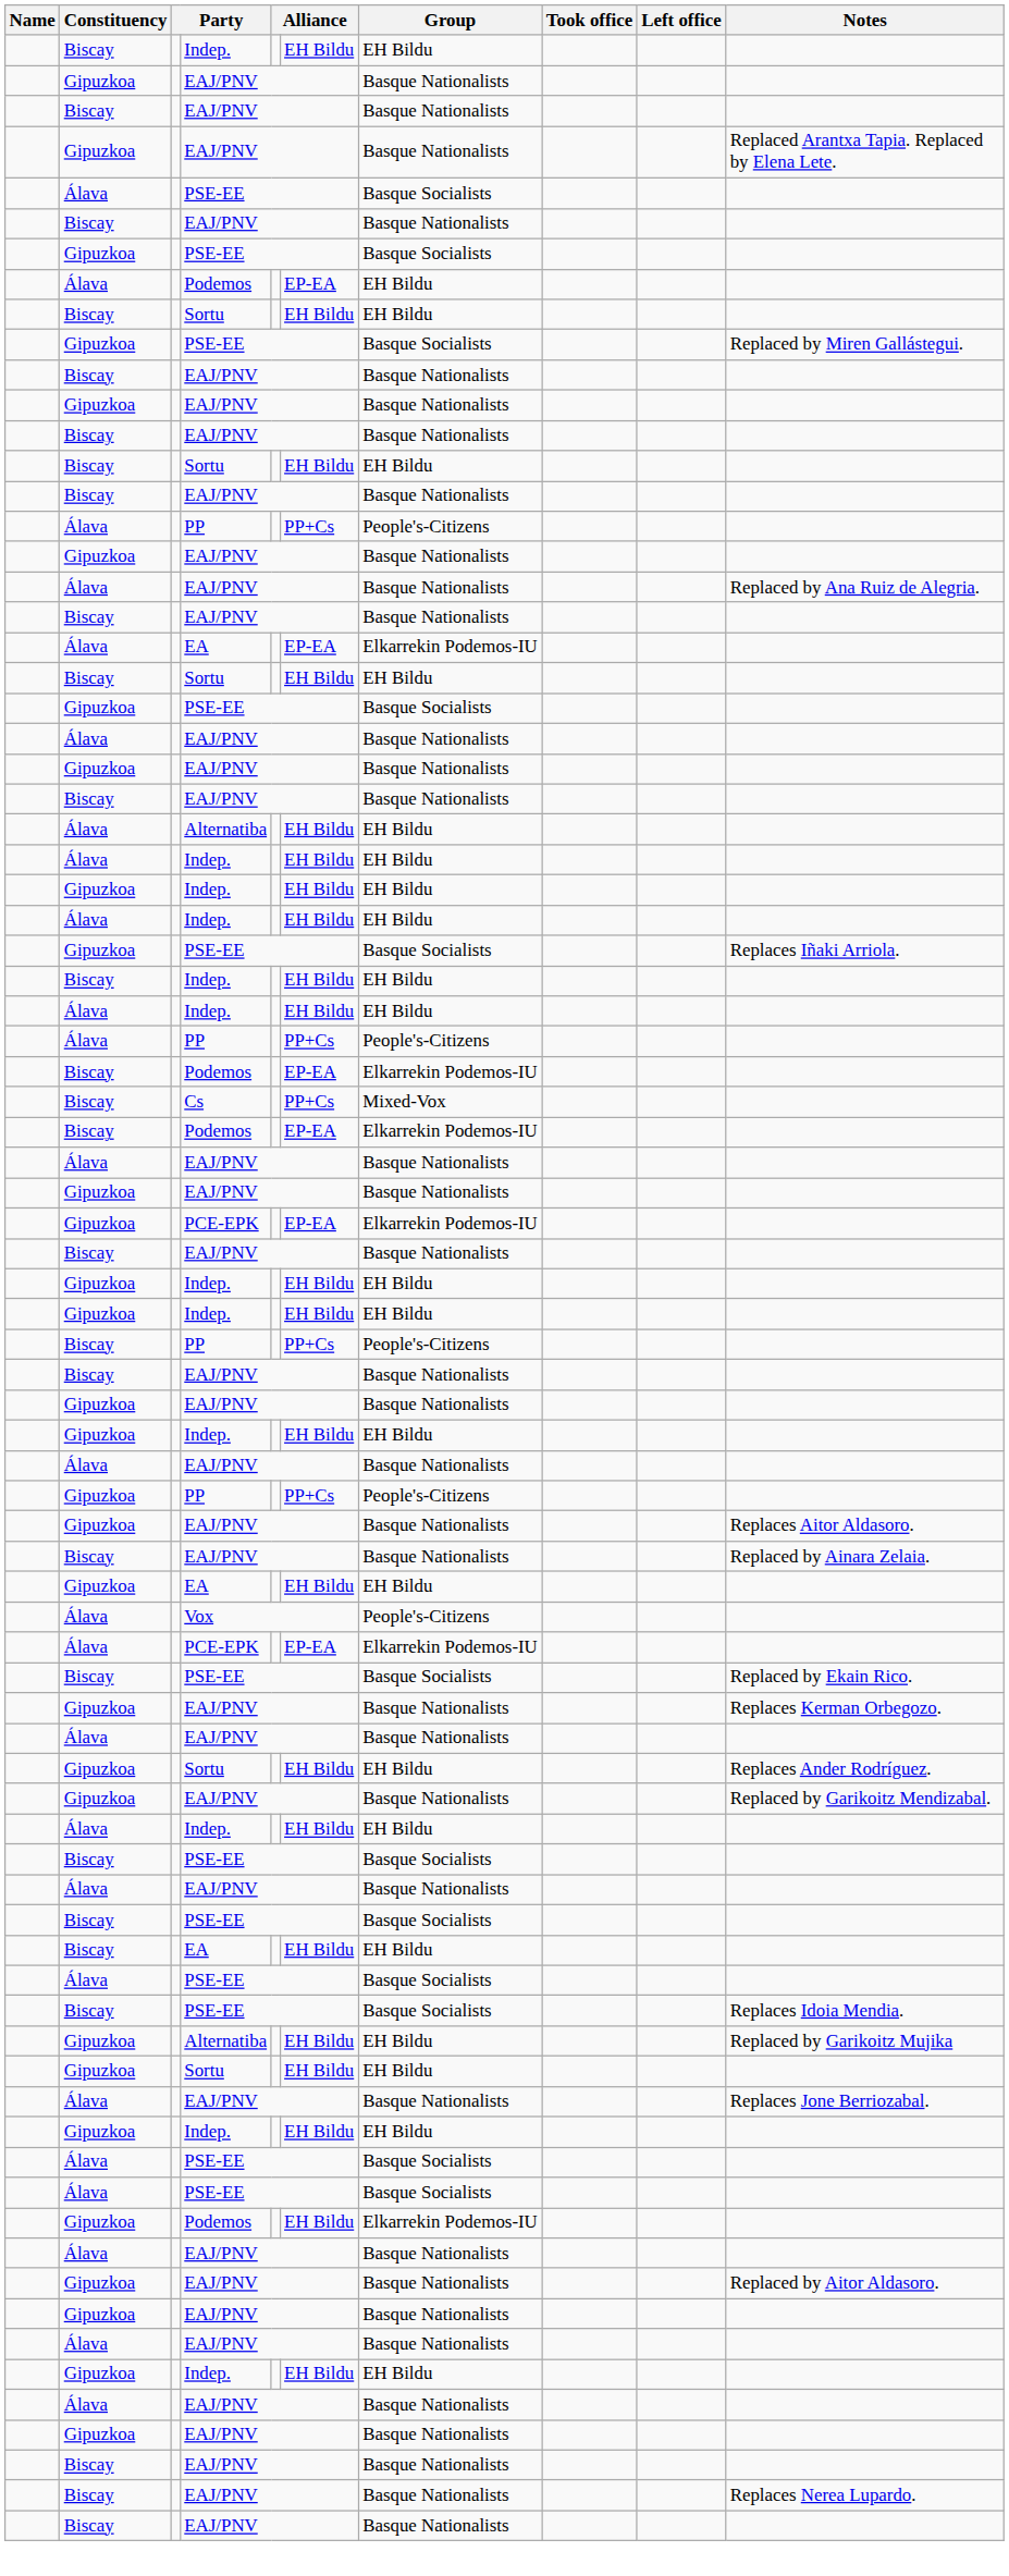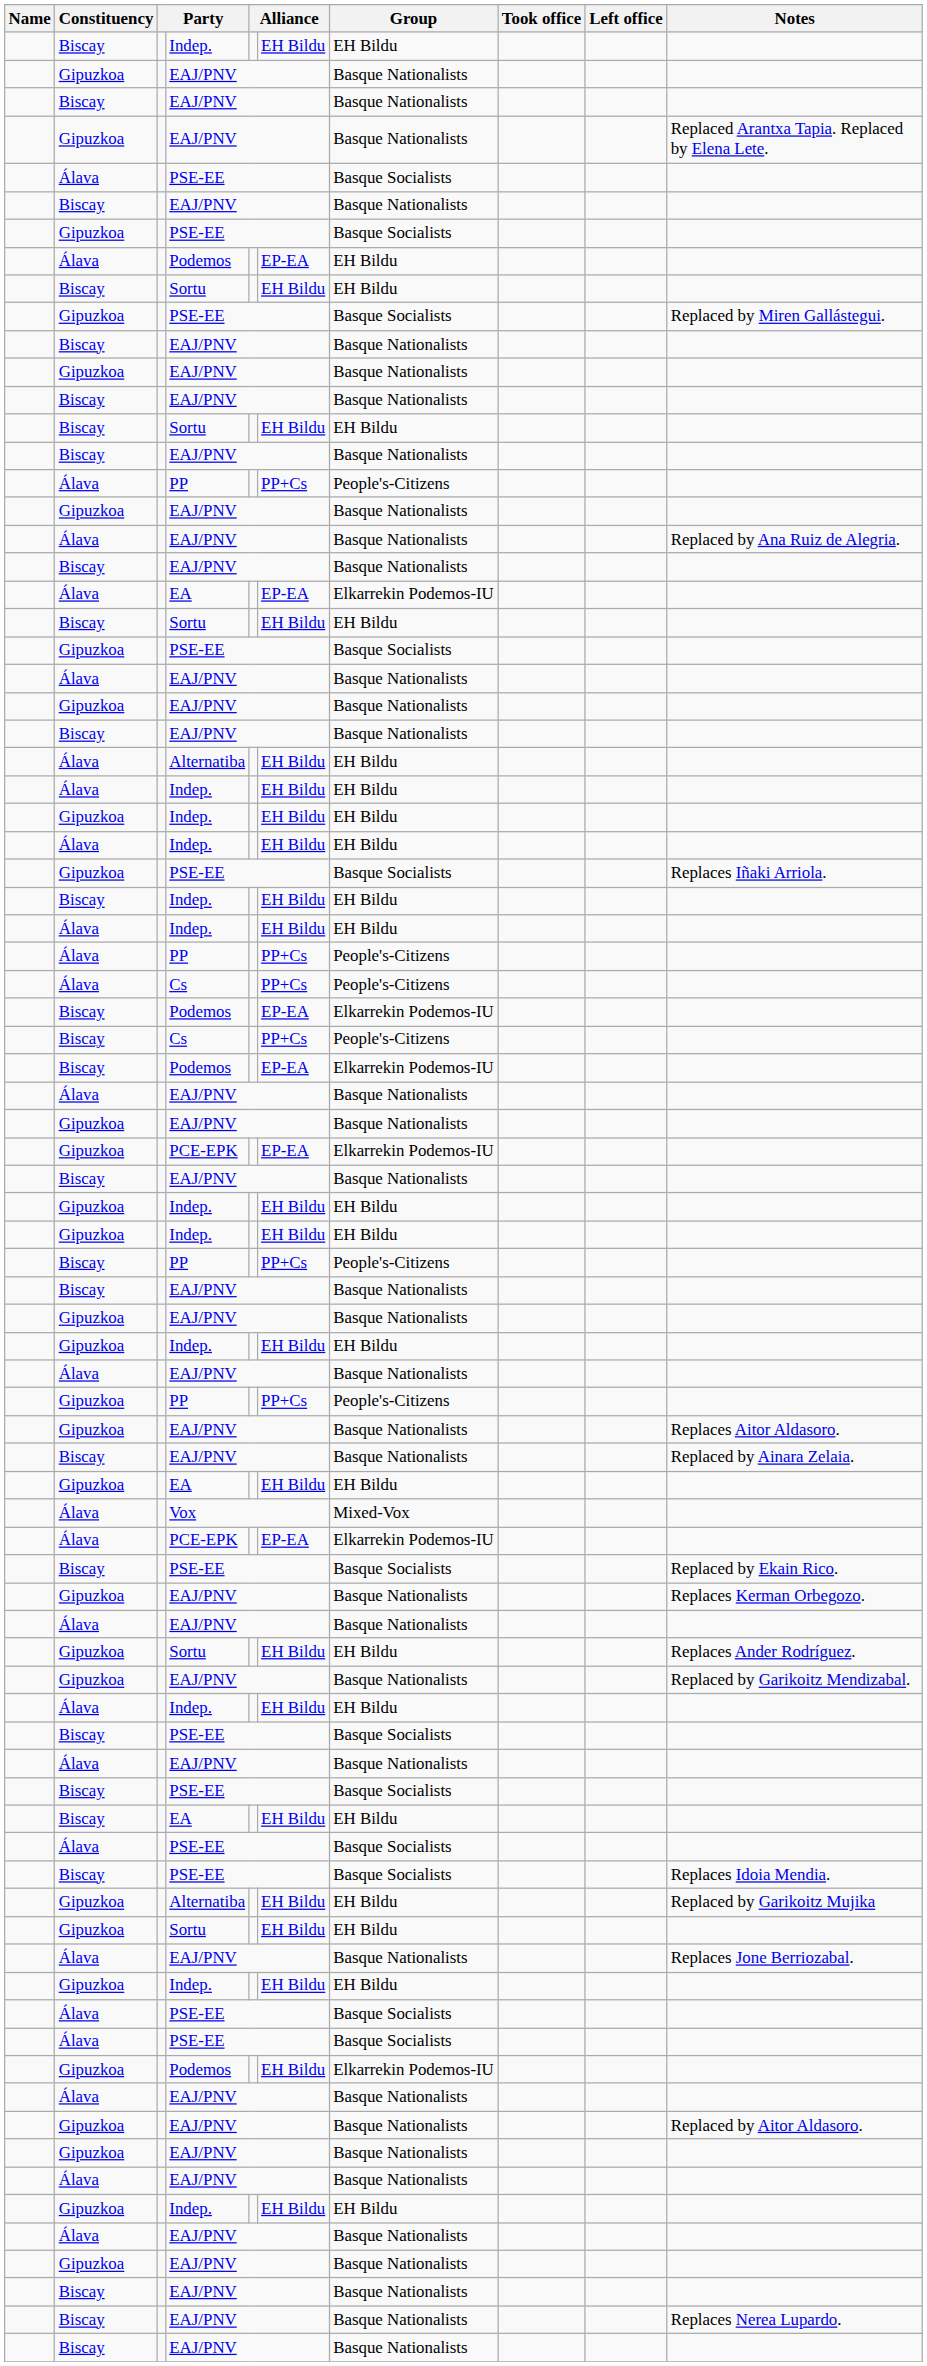+ row: Álava | Cs | PP+Cs | People's-Citizens
Biscay / Cs | Group: Mixed-Vox -> People's-Citizens
Vox | Group: People's-Citizens -> Mixed-Vox
